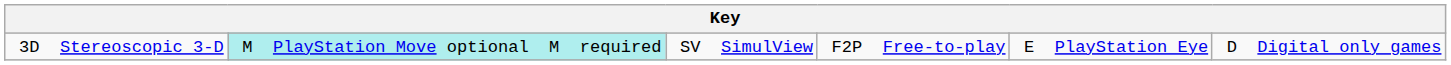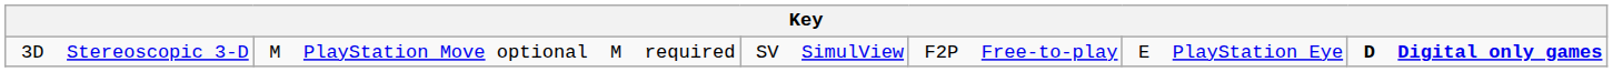3D Stereoscopic 3-D | column 2: paleturquoise background -> no background
3D Stereoscopic 3-D | column 6: normal -> bold
